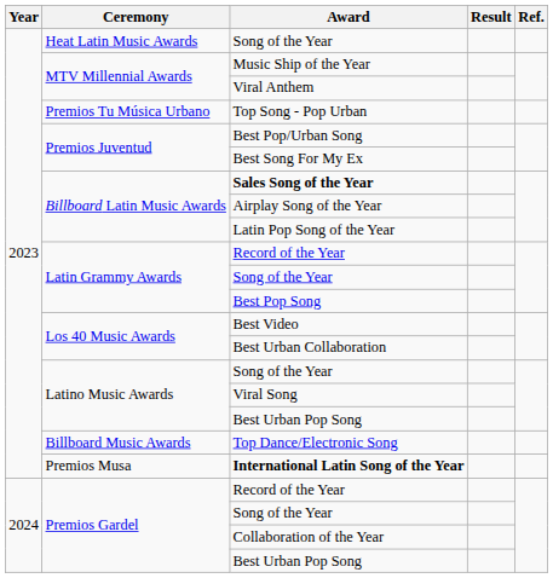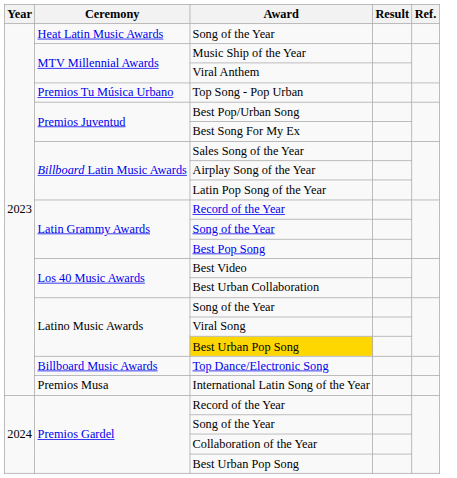Sales Song of the Year | Award: bold -> normal
Latino Music Awards / Best Urban Pop Song | Award: no background -> gold background
International Latin Song of the Year | Award: bold -> normal
